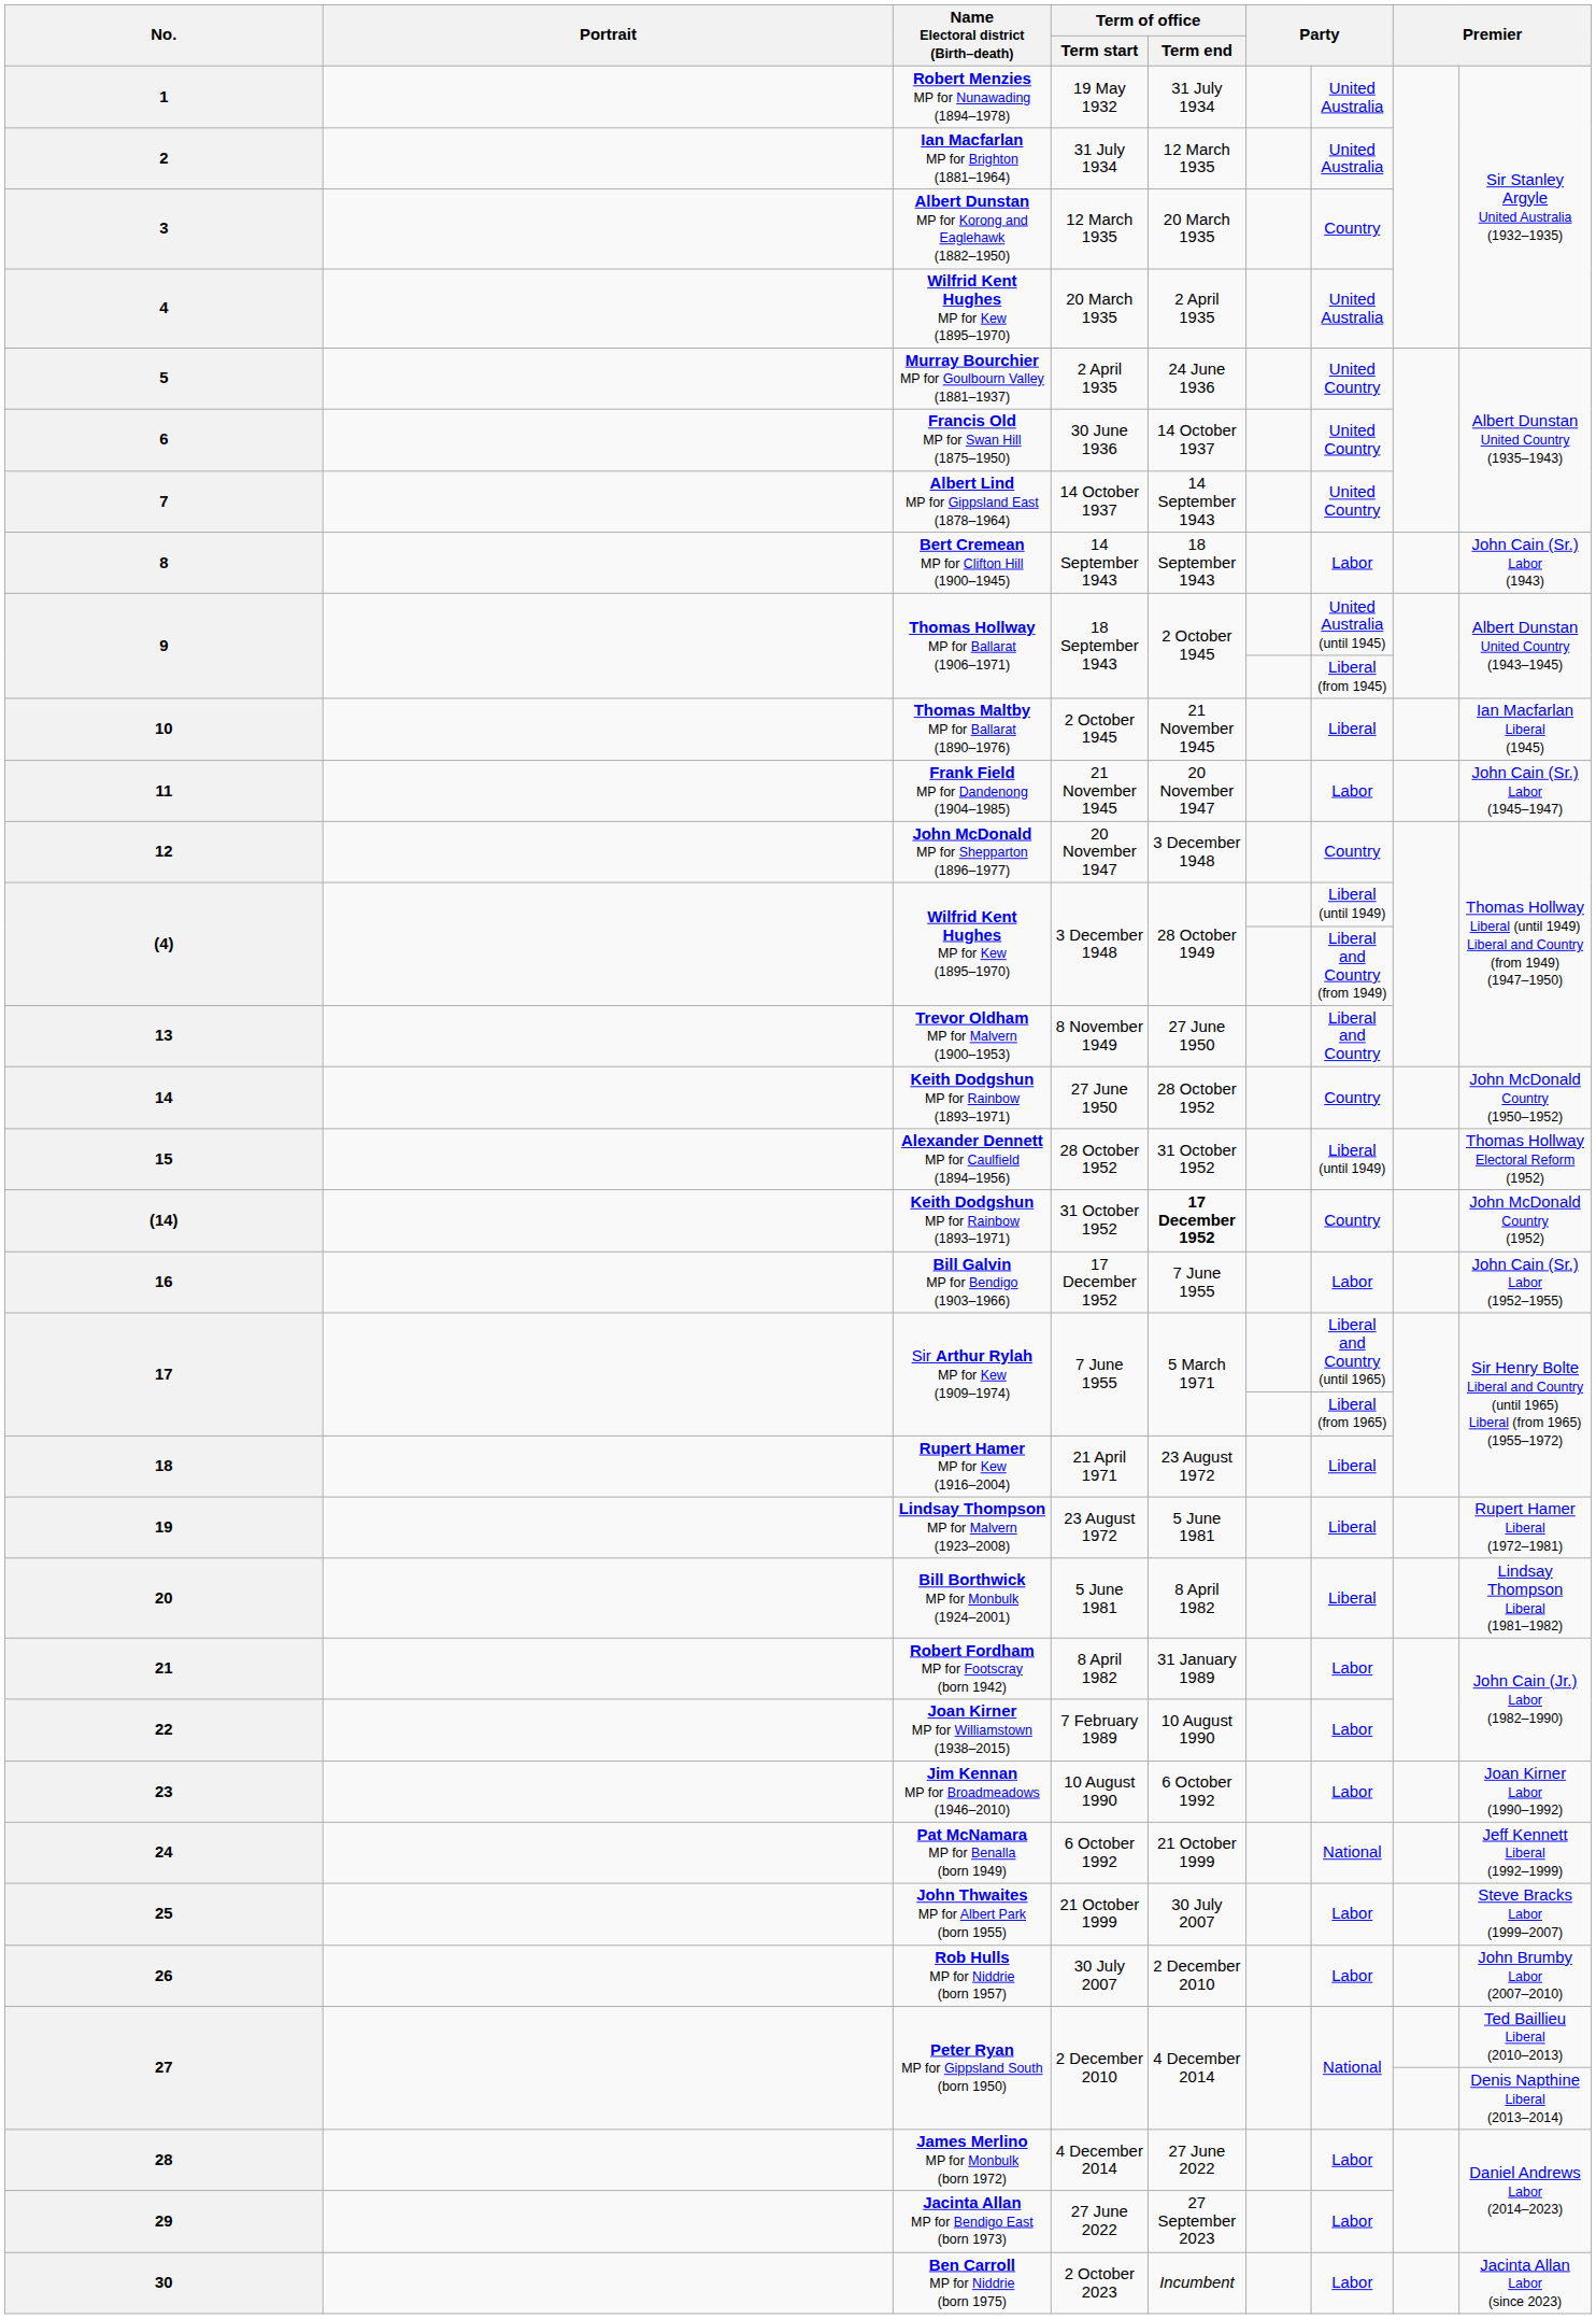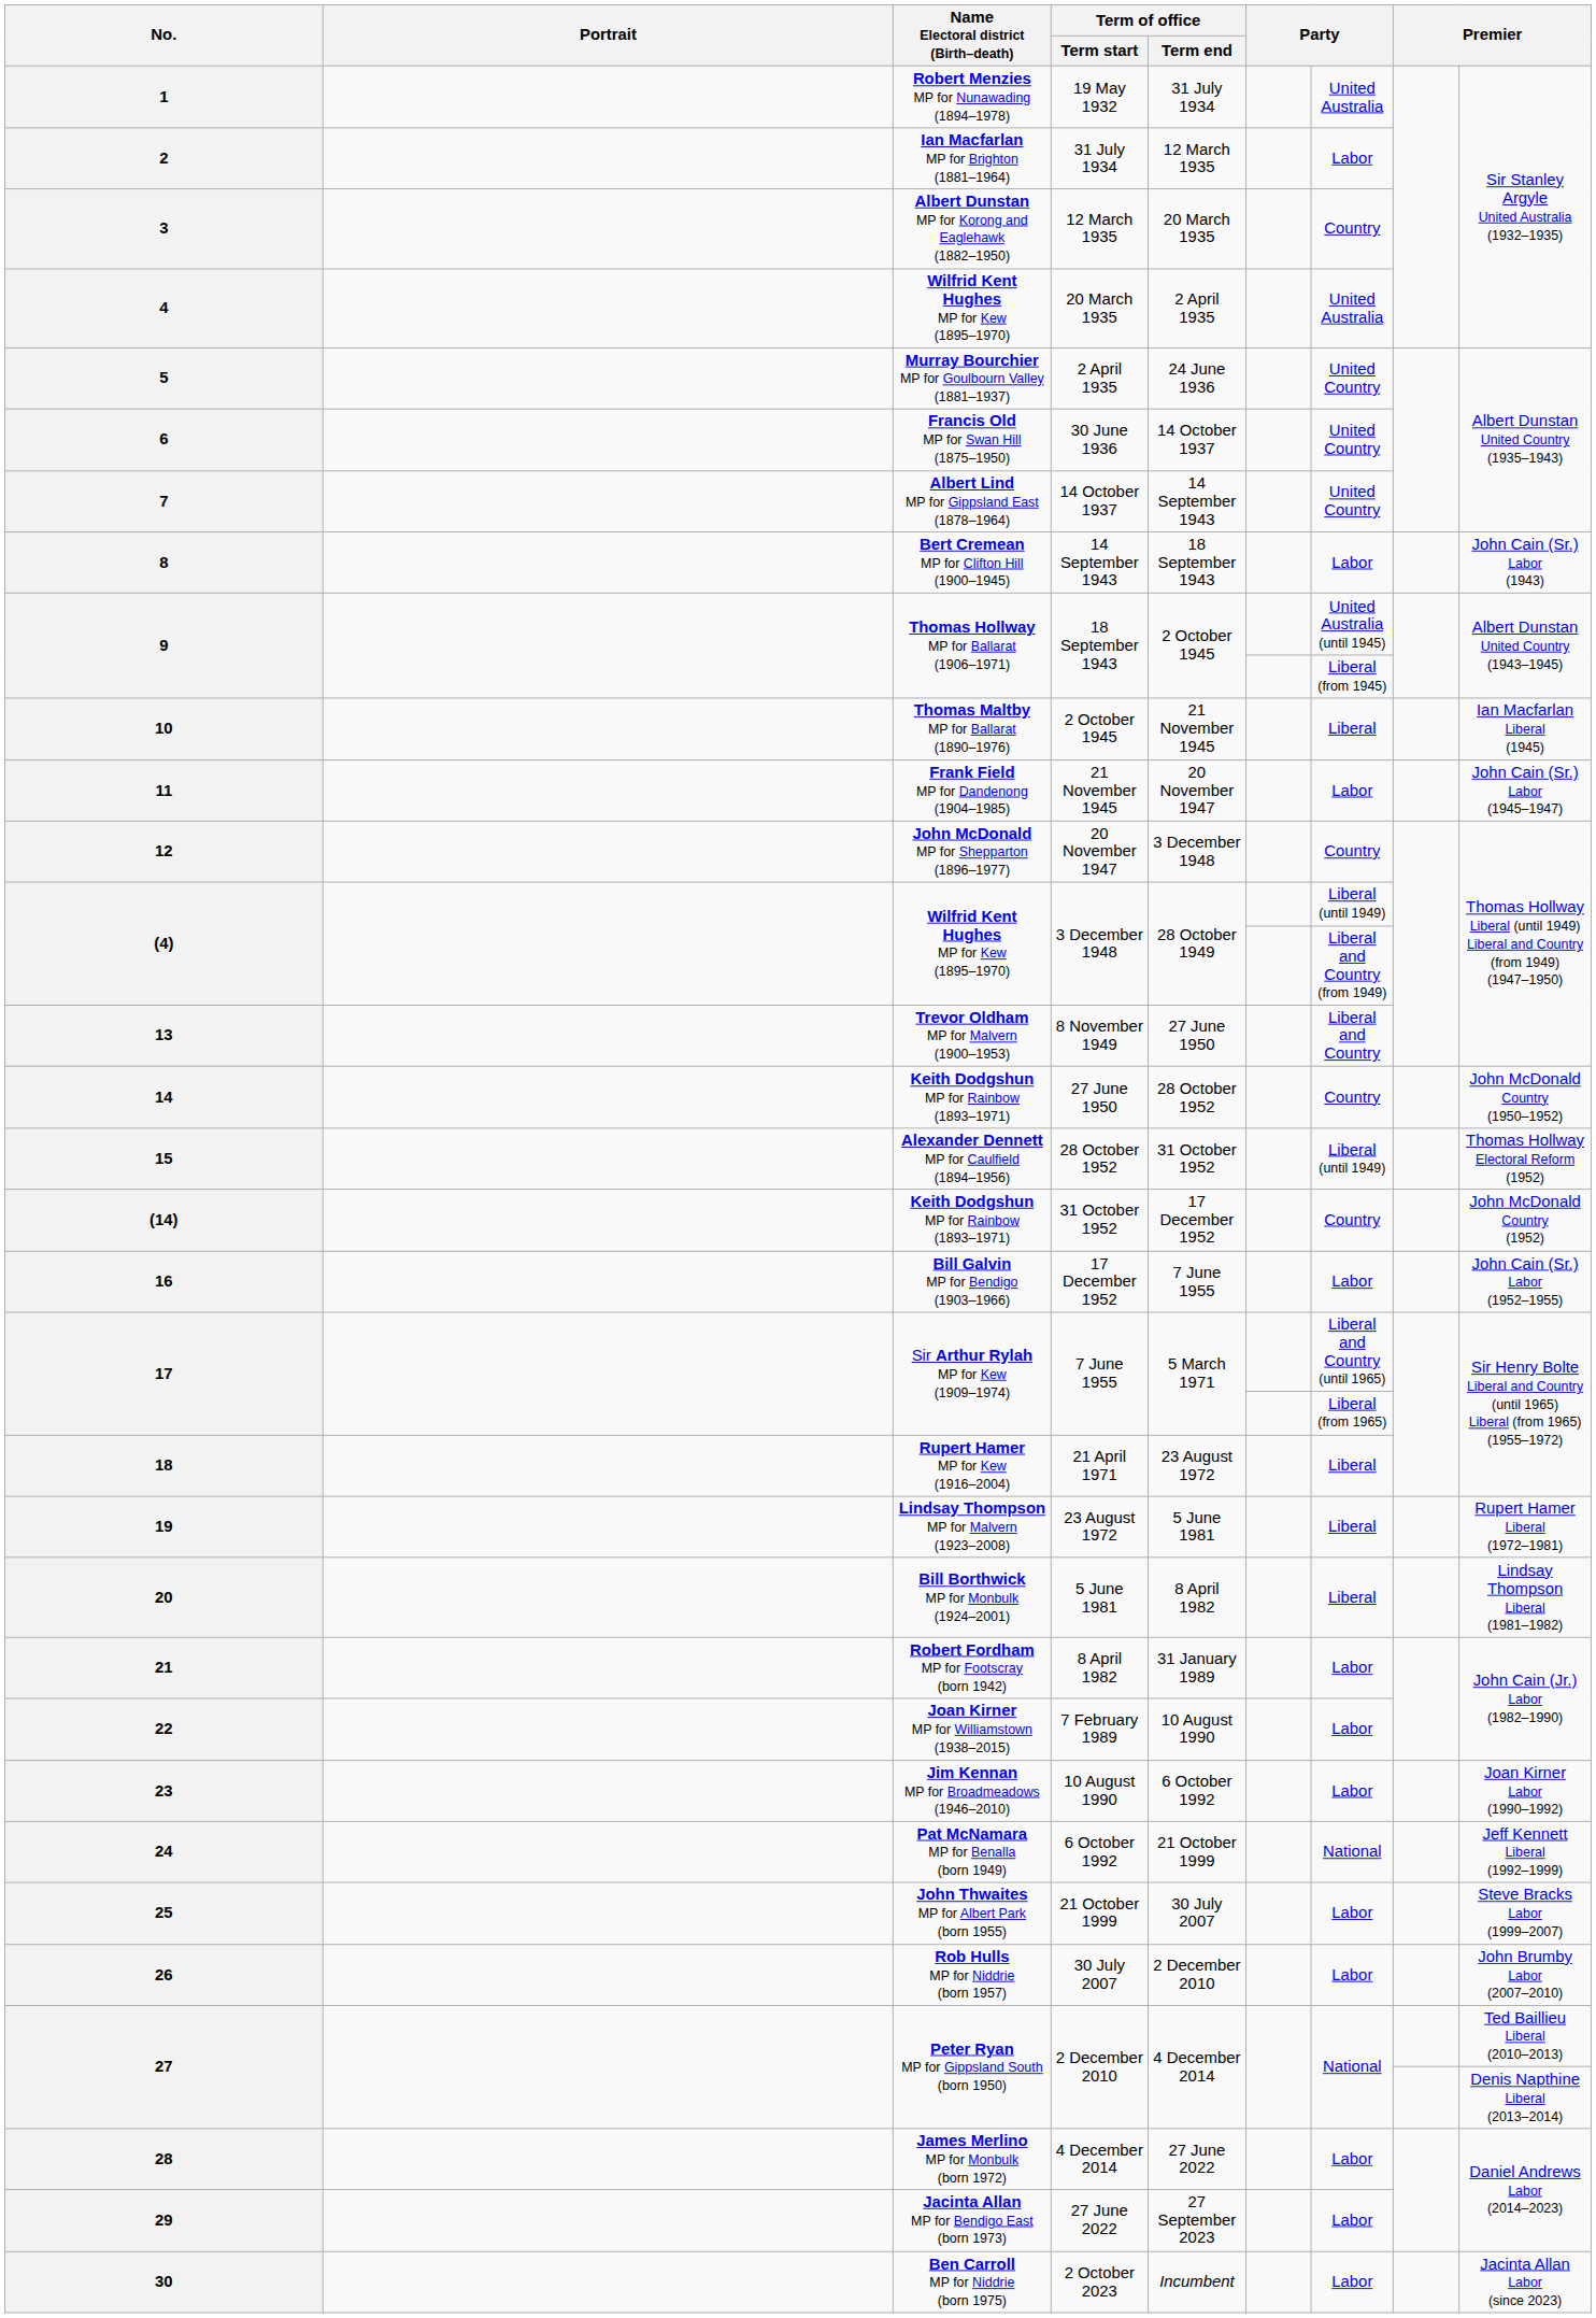2 | column 7: United Australia -> Labor
(14) | Term of office / Term end: bold -> normal
